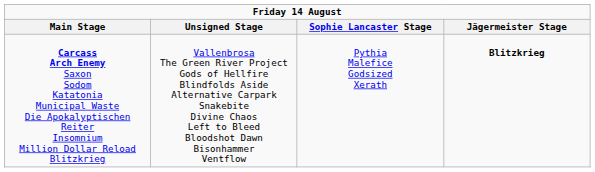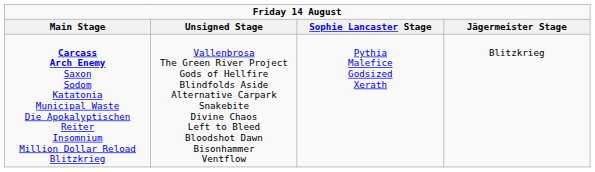row 3 | Jägermeister Stage: bold -> normal
